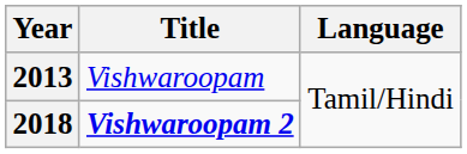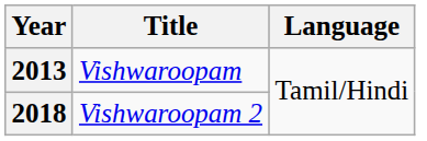2018 | Title: bold -> normal
